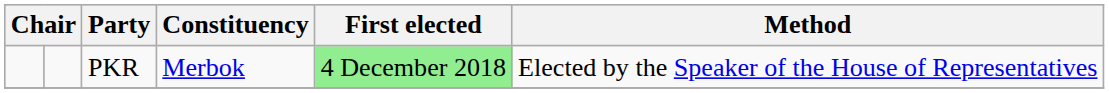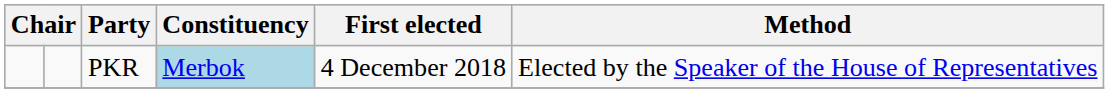PKR | Constituency: no background -> lightblue background
PKR | First elected: lightgreen background -> no background
